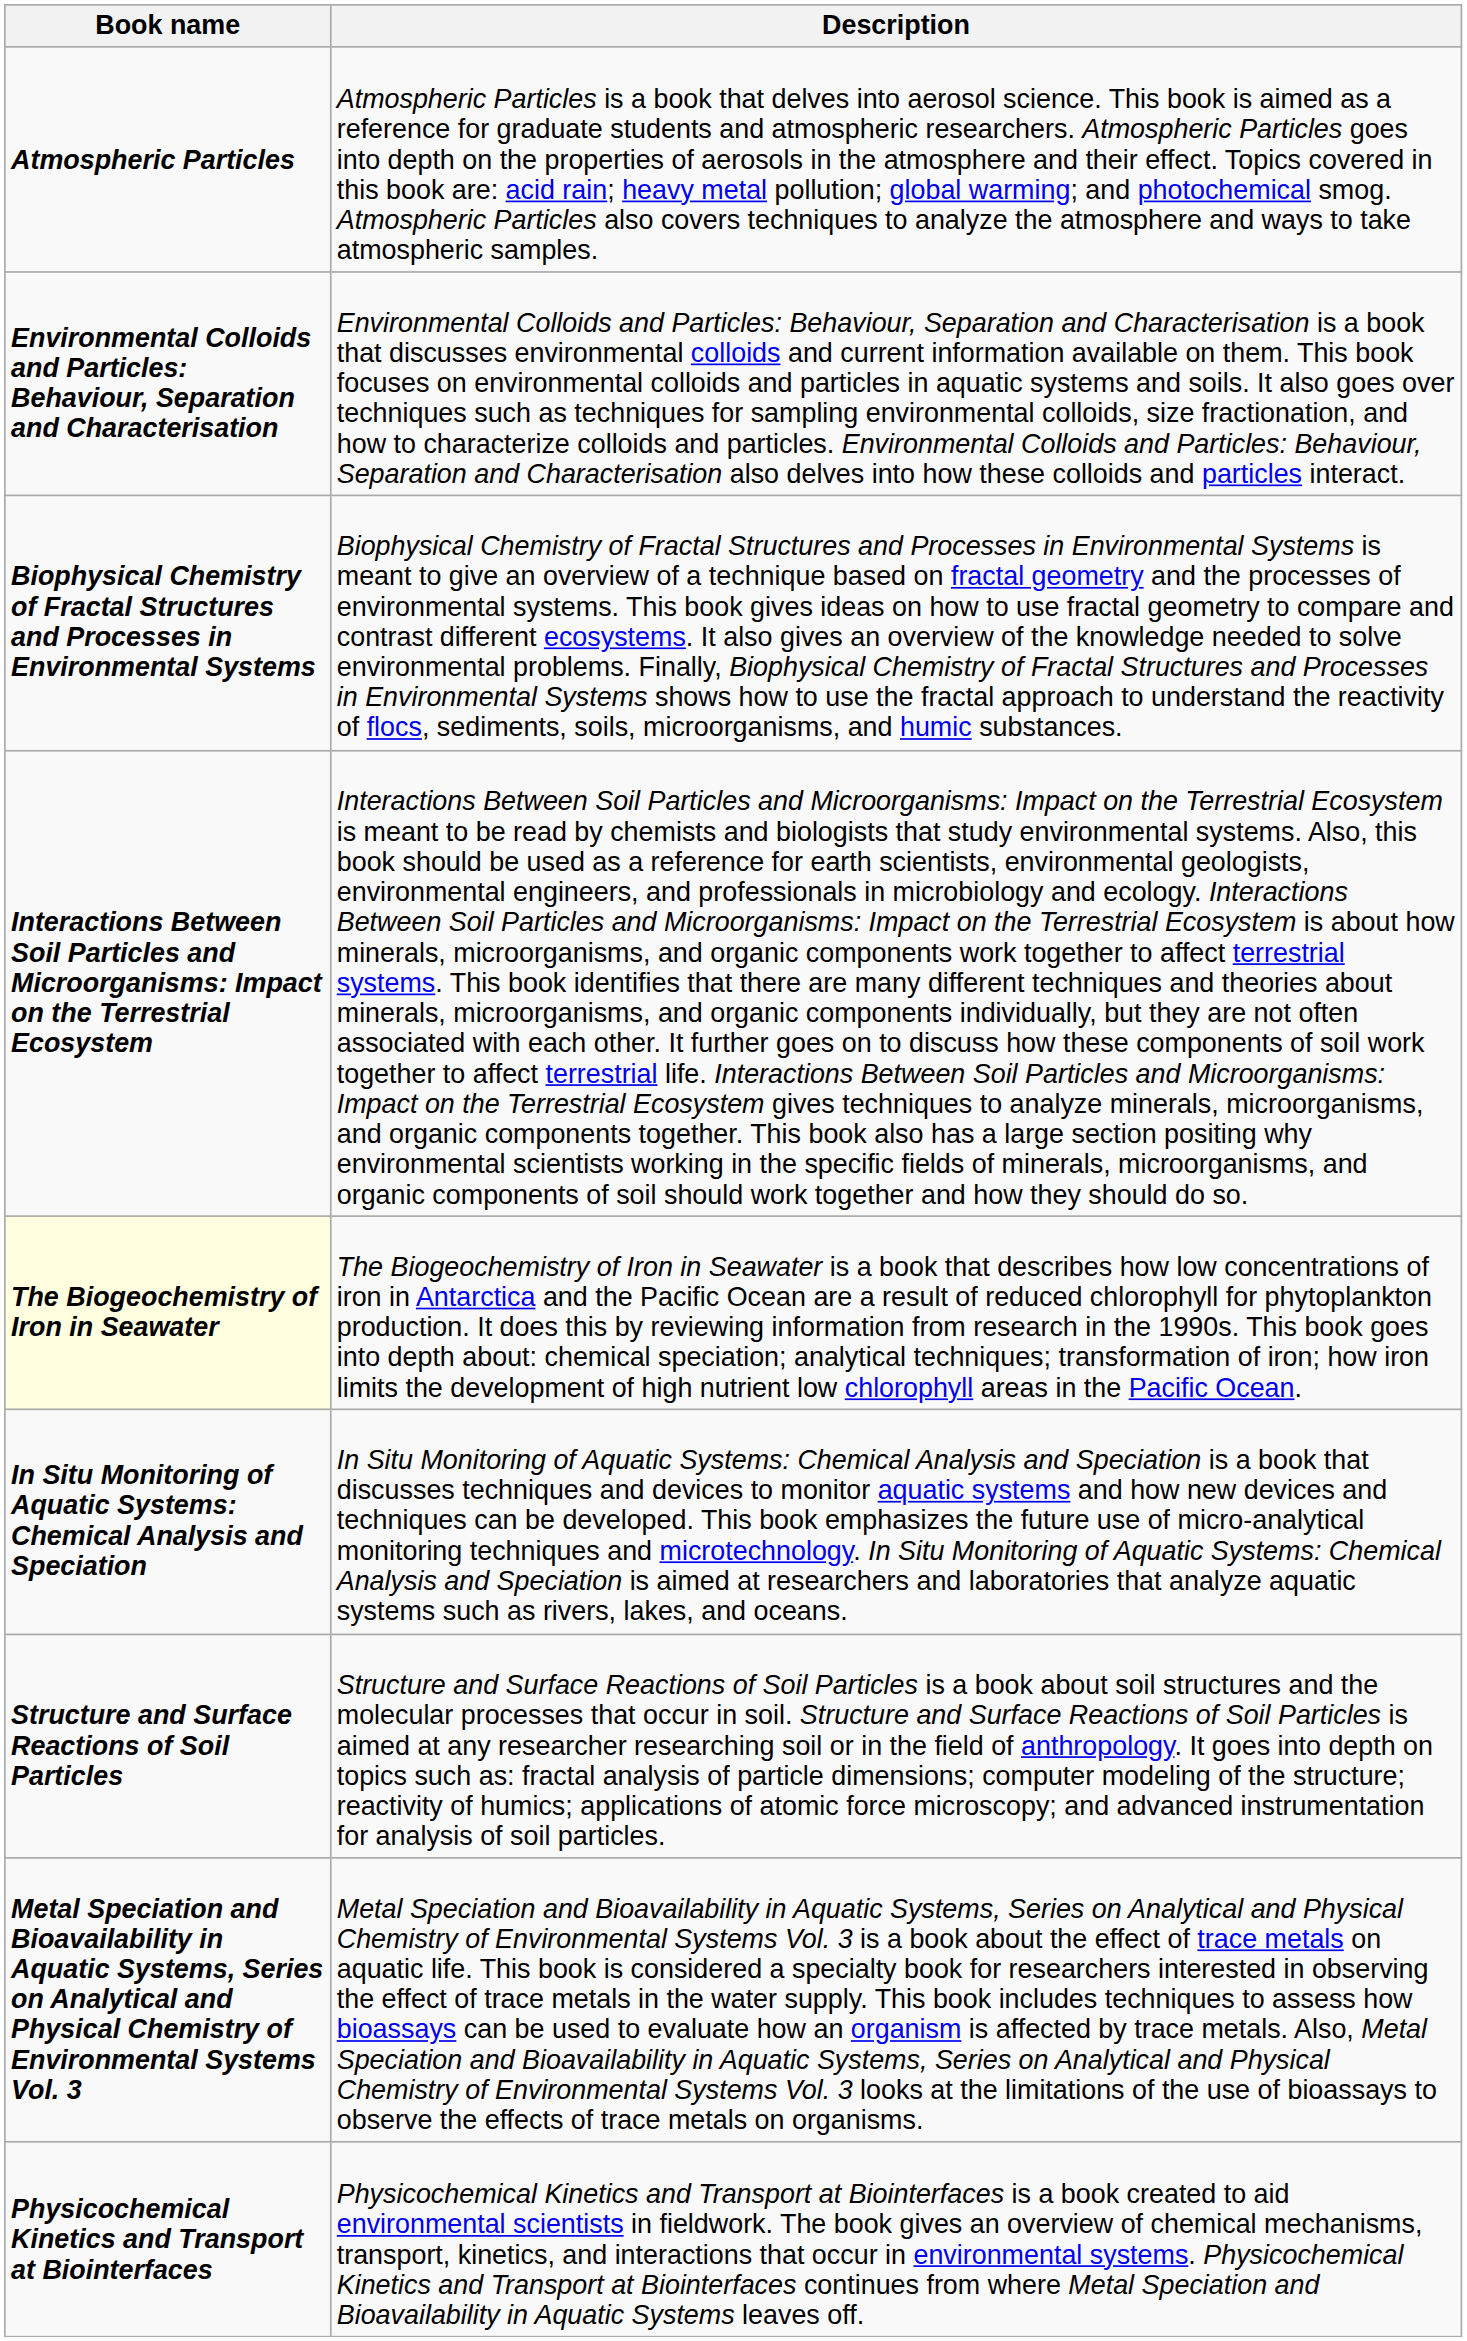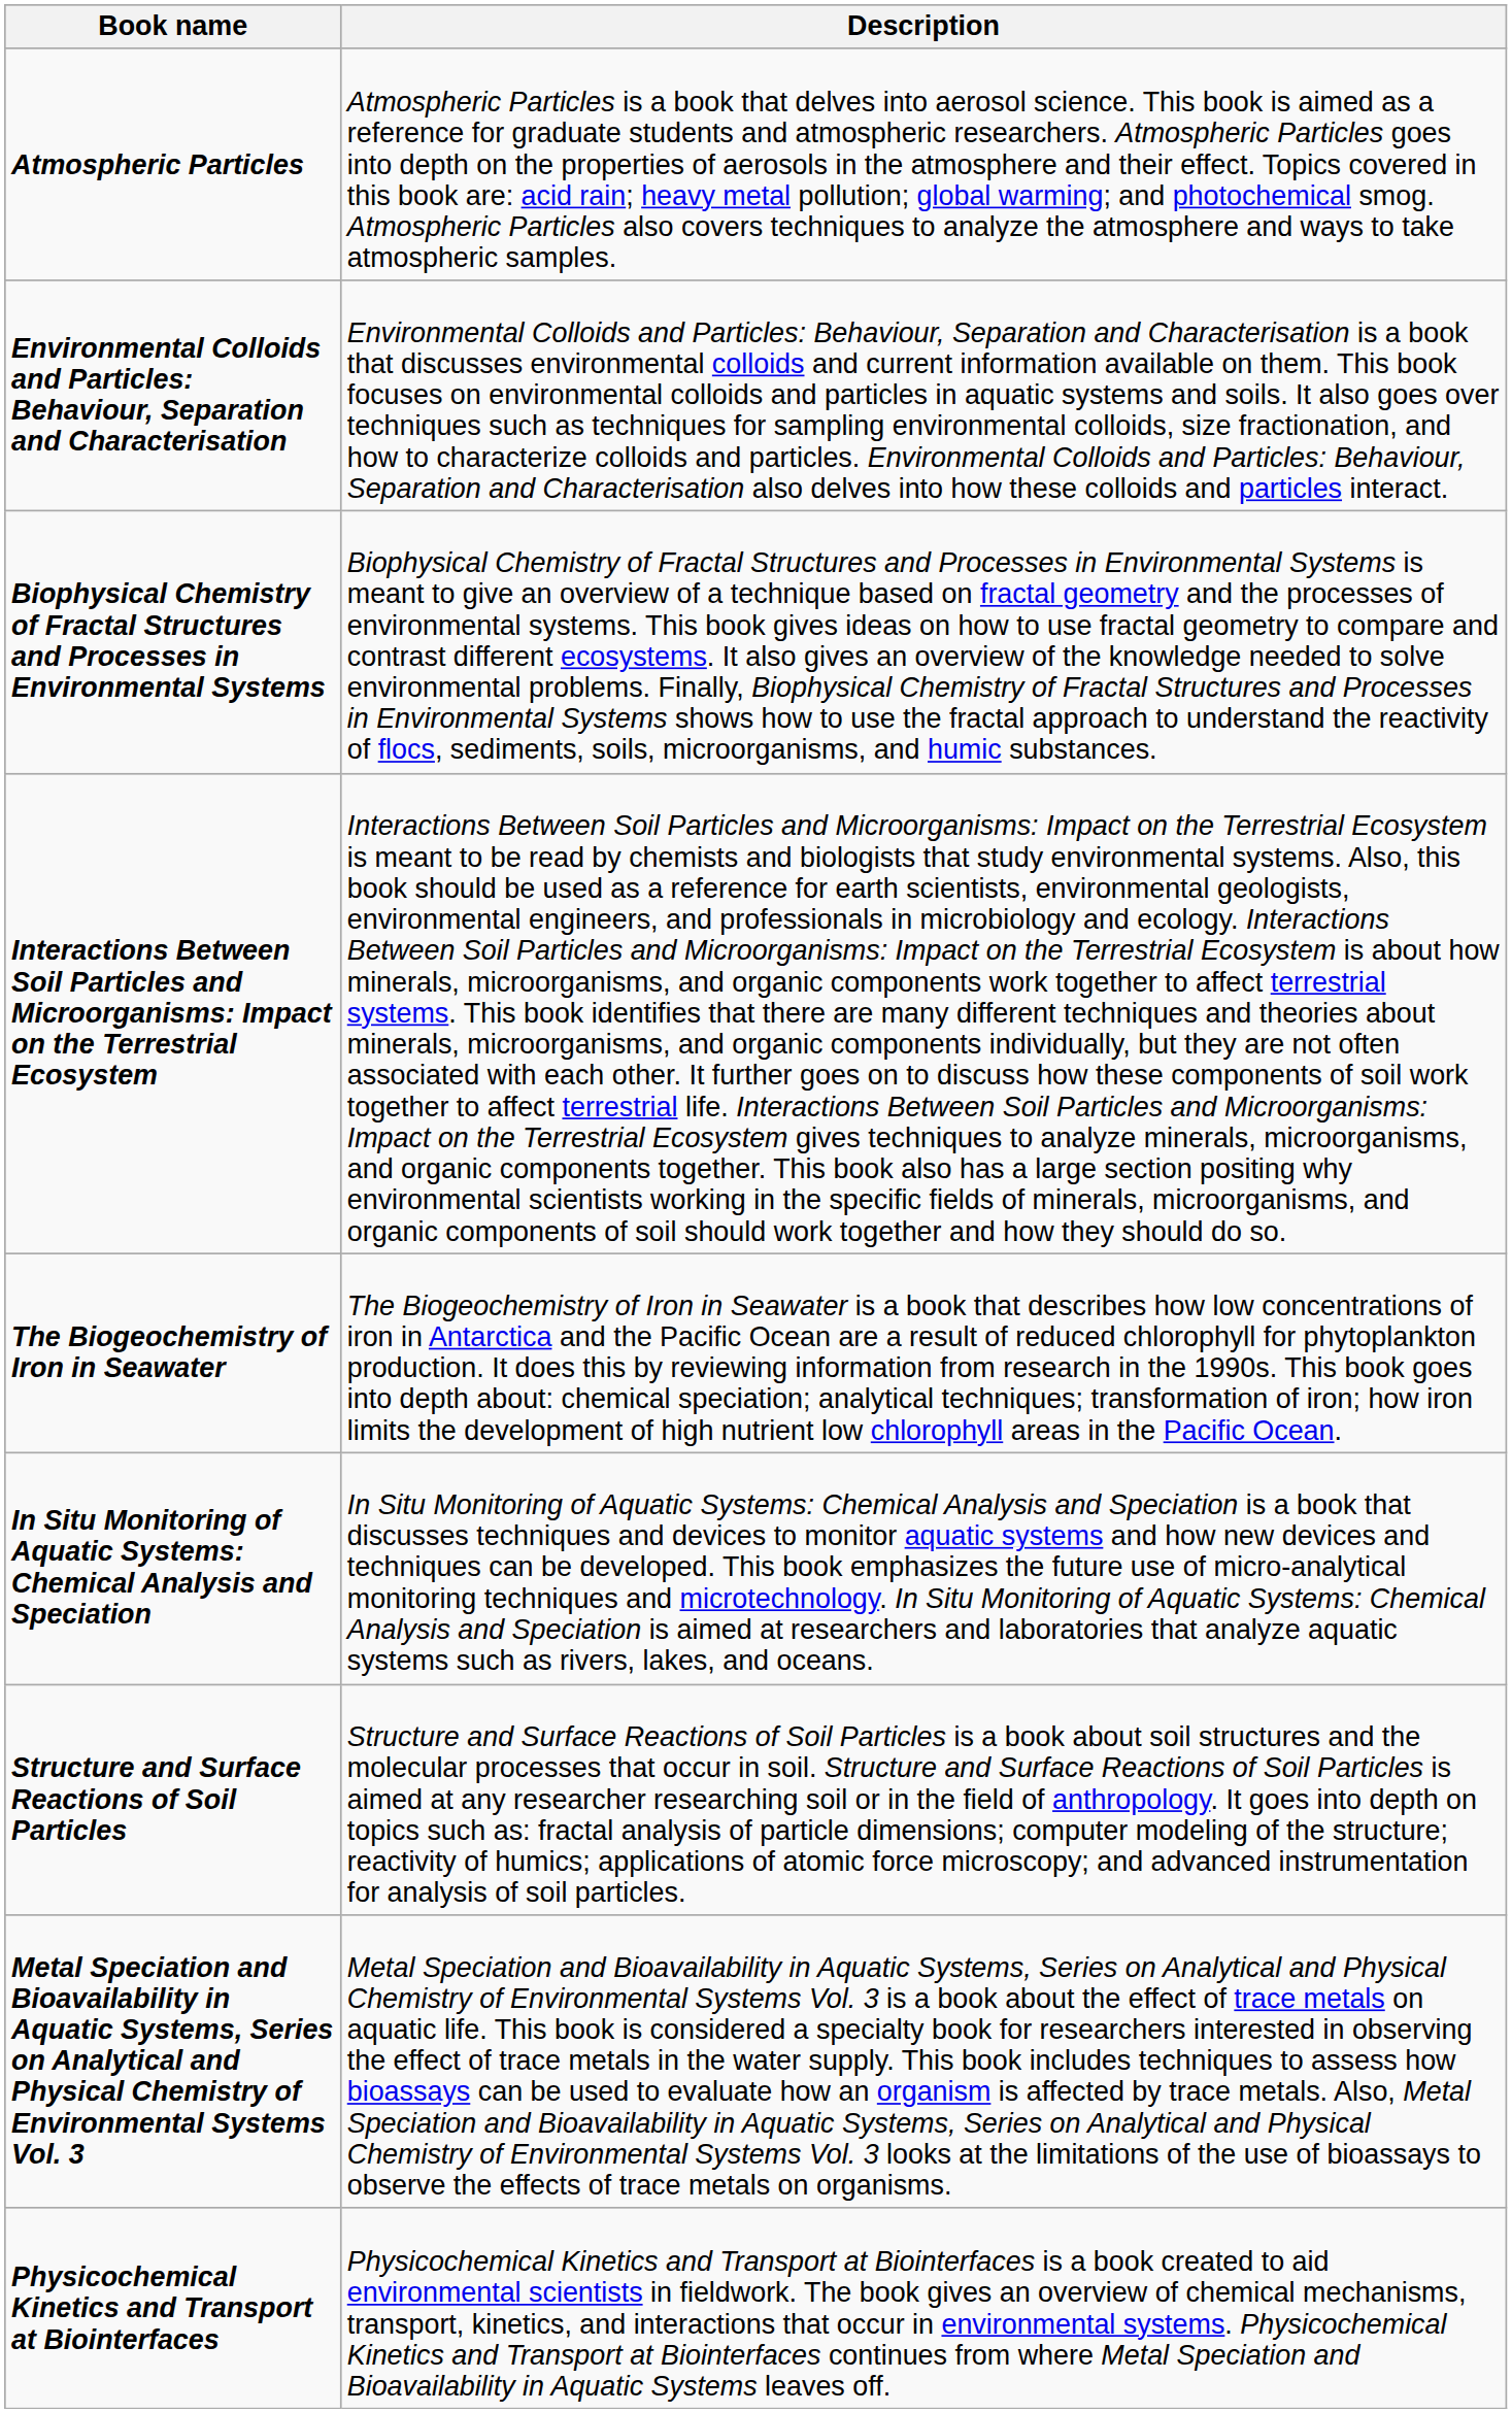The Biogeochemistry of Iron in Seawater | Book name: lightyellow background -> no background
